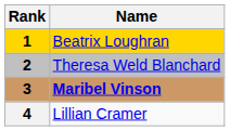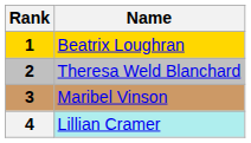Maribel Vinson | Name: bold -> normal
Lillian Cramer | Name: no background -> paleturquoise background
